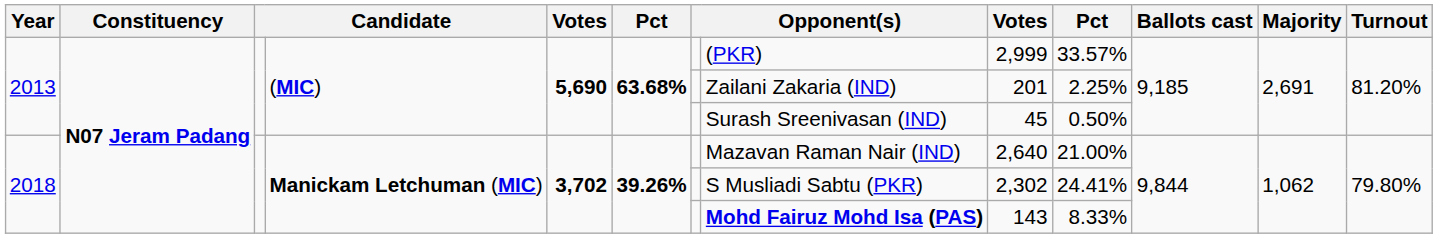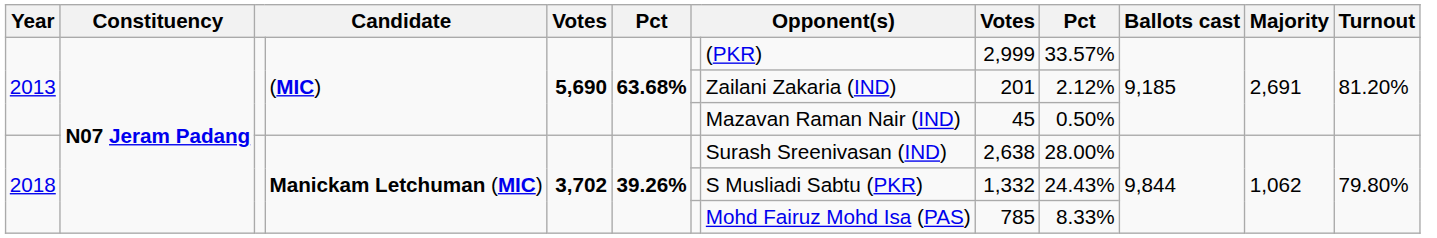row 3 | column 10: 2.25% -> 2.12%
row 4 | column 8: Surash Sreenivasan (IND) -> Mazavan Raman Nair (IND)
row 5 | column 8: Mazavan Raman Nair (IND) -> Surash Sreenivasan (IND)
row 5 | column 9: 2,640 -> 2,638
row 5 | column 10: 21.00% -> 28.00%
row 6 | column 9: 2,302 -> 1,332
row 6 | column 10: 24.41% -> 24.43%
row 7 | column 8: bold -> normal
row 7 | column 9: 143 -> 785
